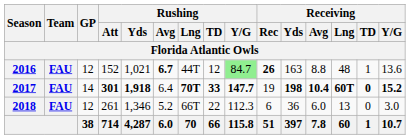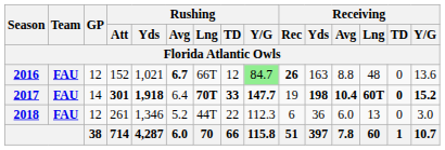2016 | Rushing / Lng: 44T -> 66T
2016 | Receiving / TD: 1 -> 0
2018 | Rushing / Lng: 66T -> 44T
